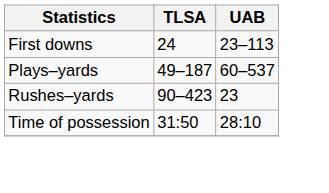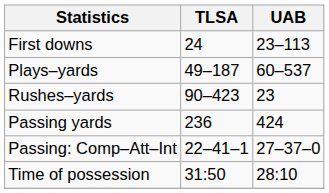+ row: Passing yards | 236 | 424
+ row: Passing: Comp–Att–Int | 22–41–1 | 27–37–0
